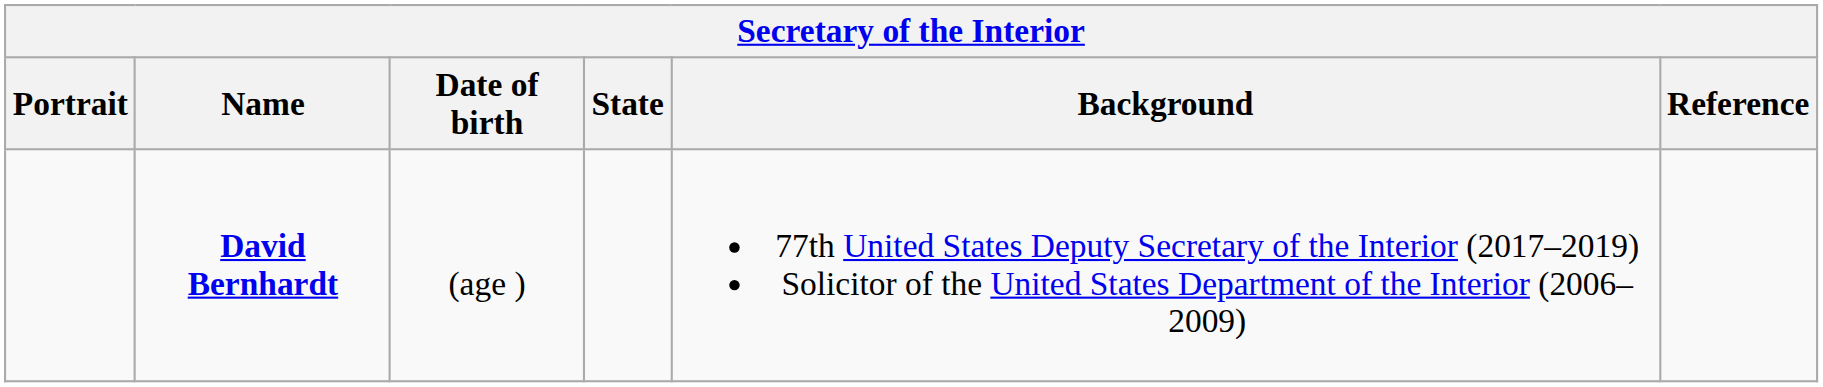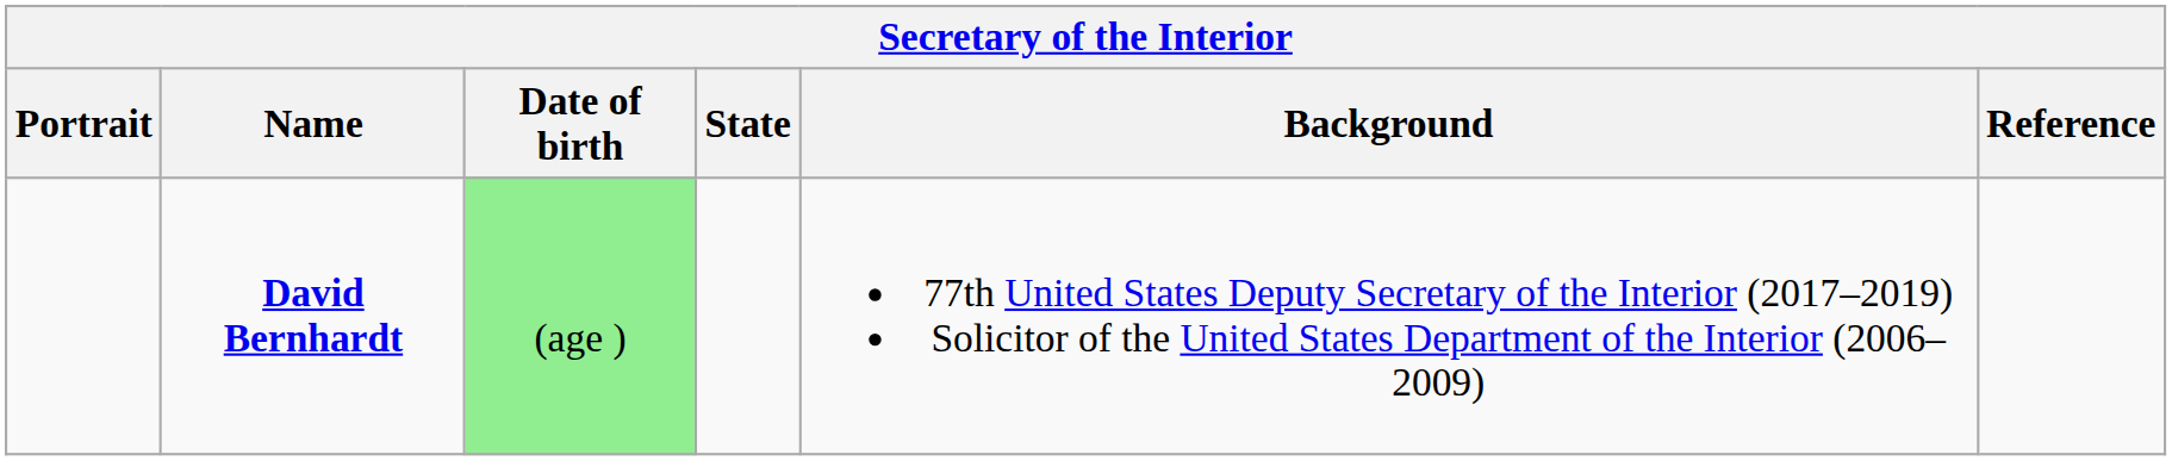David Bernhardt | Date of birth: no background -> lightgreen background
